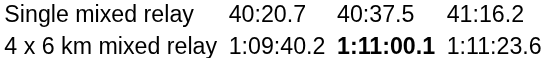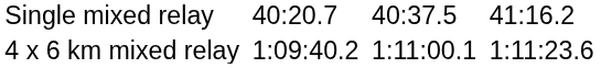4 x 6 km mixed relay | column 3: bold -> normal
